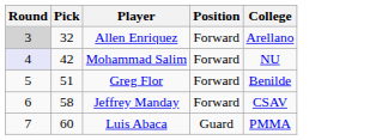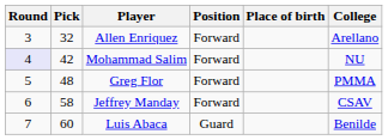+ column: Place of birth
Allen Enriquez | Round: lightgrey background -> no background
Greg Flor | Pick: 51 -> 48
Greg Flor | College: Benilde -> PMMA
Luis Abaca | College: PMMA -> Benilde
